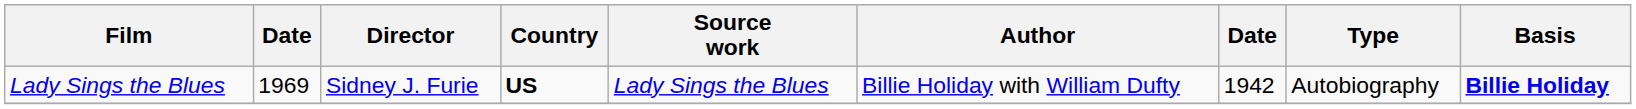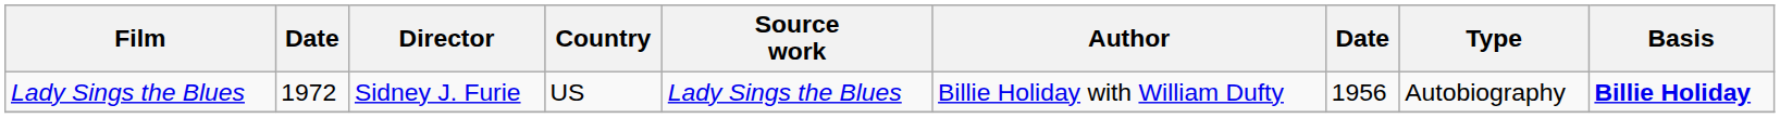row 2 | column 2: 1969 -> 1972
row 2 | Country: bold -> normal
row 2 | column 7: 1942 -> 1956
